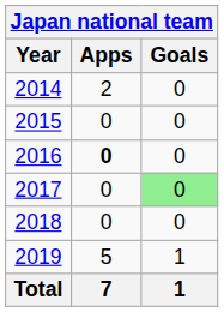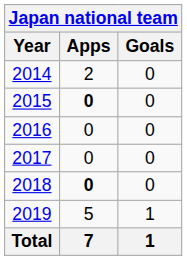2015 | Apps: normal -> bold
2016 | Apps: bold -> normal
2017 | Goals: lightgreen background -> no background
2018 | Apps: normal -> bold
